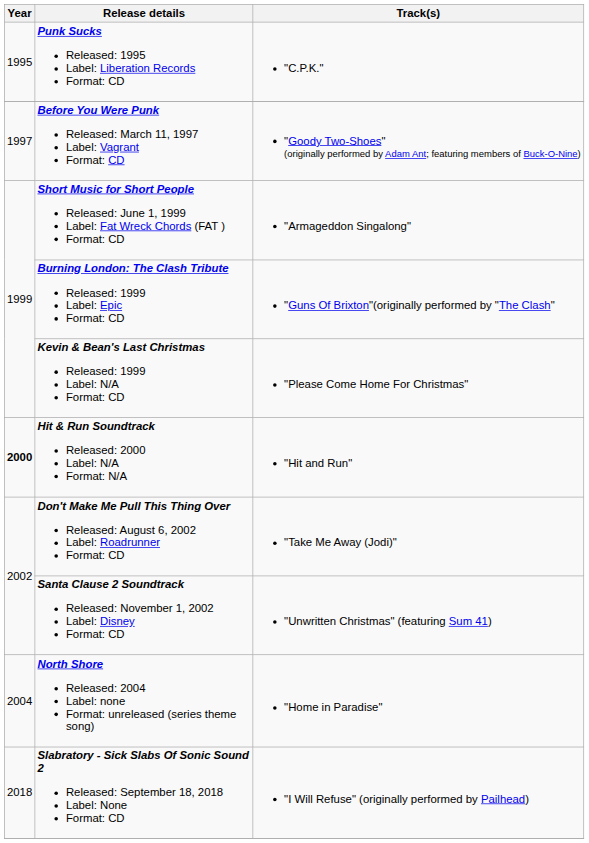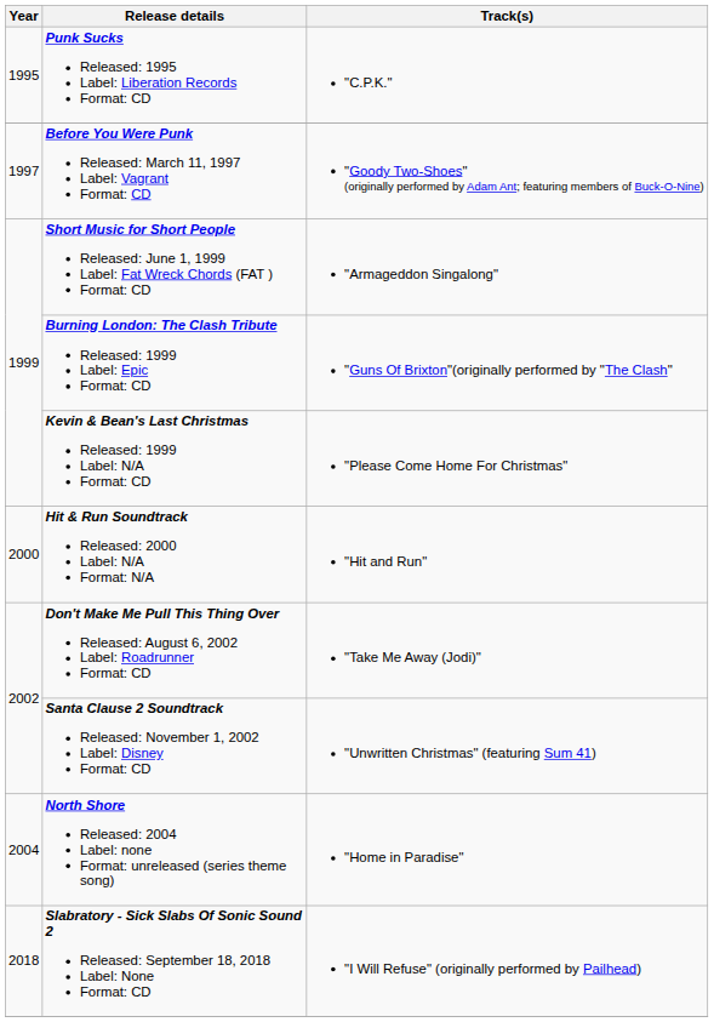Hit & Run Soundtrack Released: 2000 Label: N/A Format: N/A | Year: bold -> normal
